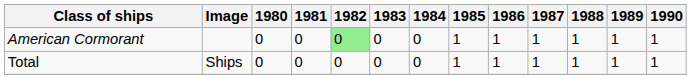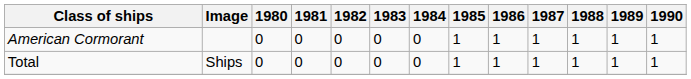American Cormorant | 1982: lightgreen background -> no background
